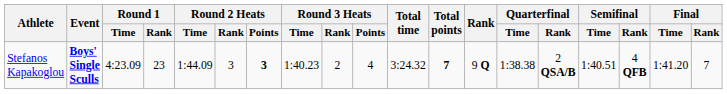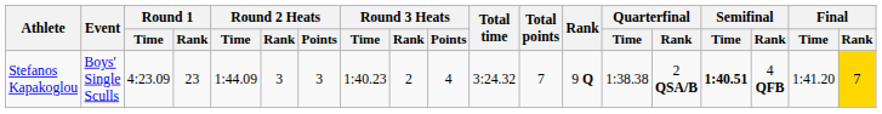Stefanos Kapakoglou | Event: bold -> normal
Stefanos Kapakoglou | Round 2 Heats / Points: bold -> normal
Stefanos Kapakoglou | Total points: bold -> normal
Stefanos Kapakoglou | Semifinal / Time: normal -> bold
Stefanos Kapakoglou | Final / Rank: no background -> gold background
